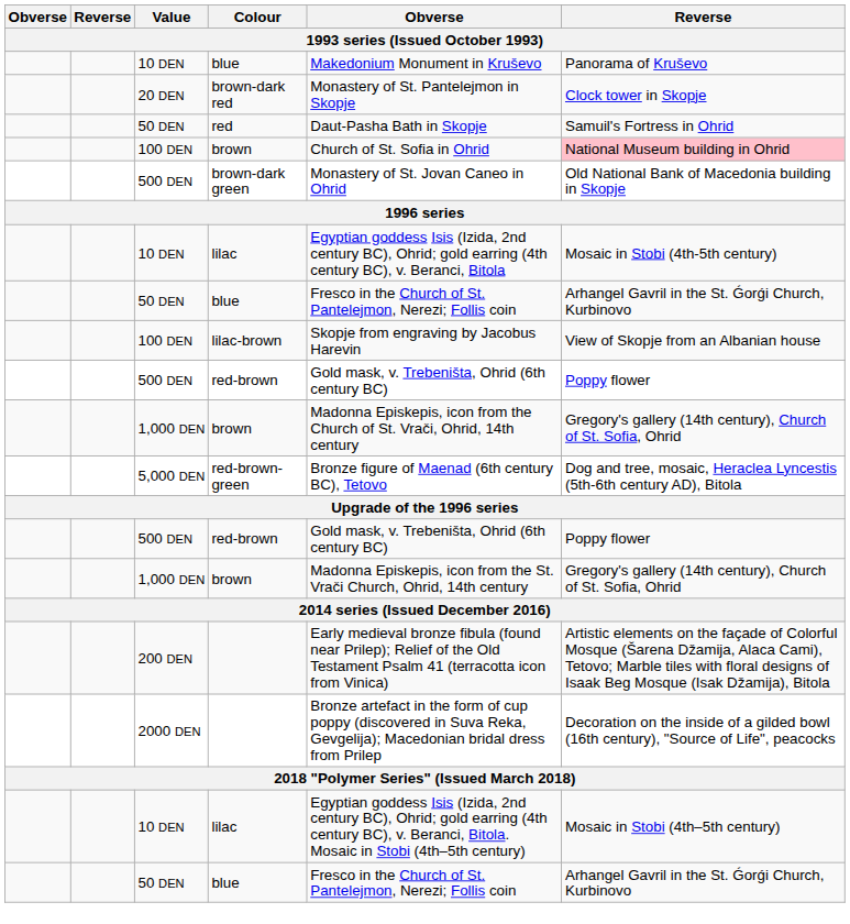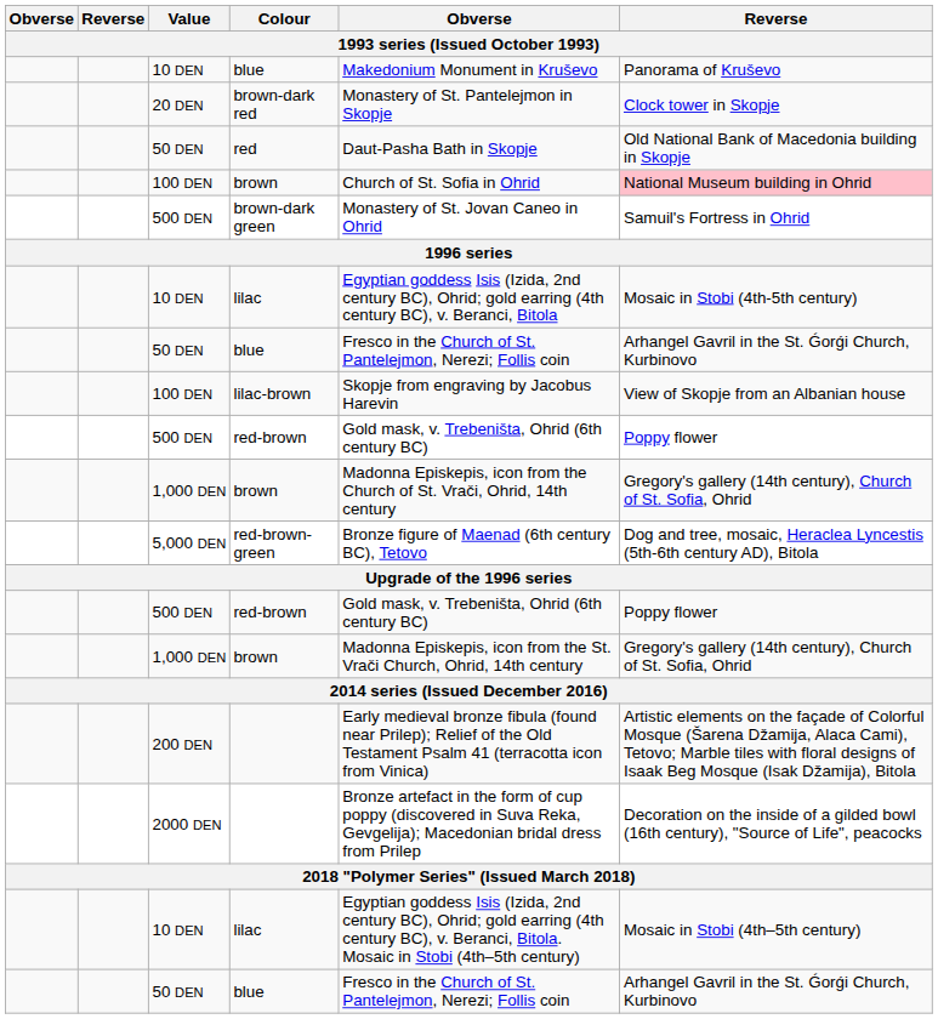red | column 6: Samuil's Fortress in Ohrid -> Old National Bank of Macedonia building in Skopje
brown-dark green | column 6: Old National Bank of Macedonia building in Skopje -> Samuil's Fortress in Ohrid
